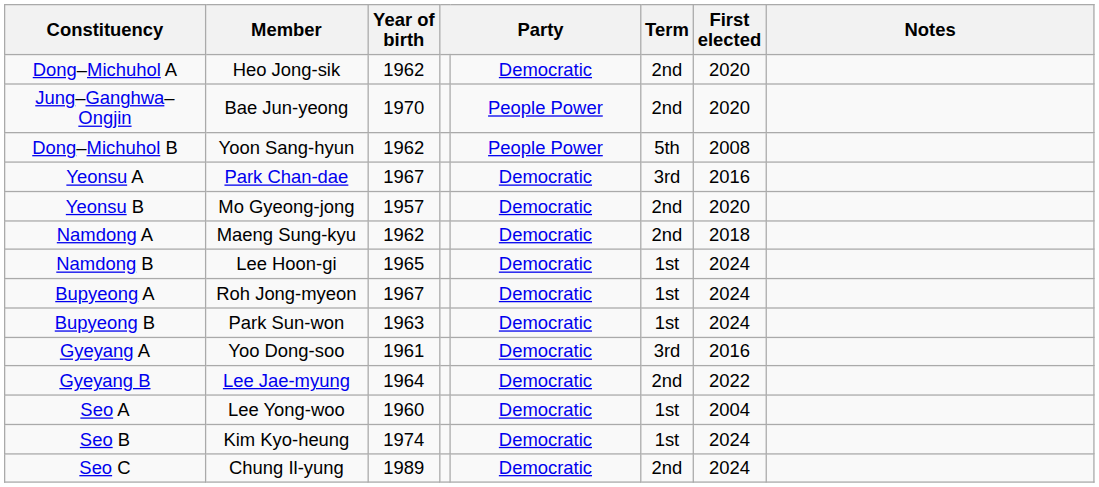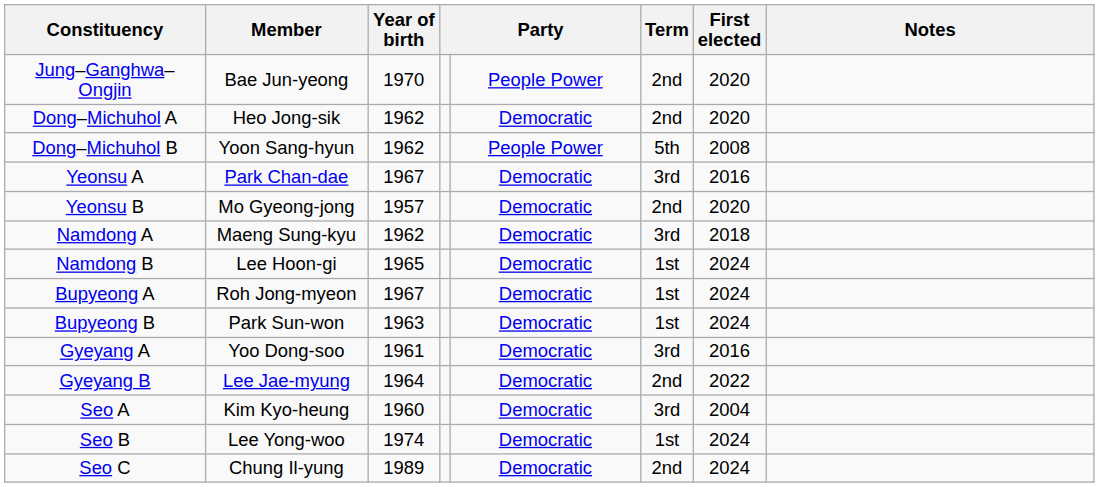rows swapped: Jung–Ganghwa–Ongjin <-> Dong–Michuhol A
Namdong A | Term: 2nd -> 3rd
Seo A | Member: Lee Yong-woo -> Kim Kyo-heung
Seo A | Term: 1st -> 3rd
Seo B | Member: Kim Kyo-heung -> Lee Yong-woo
